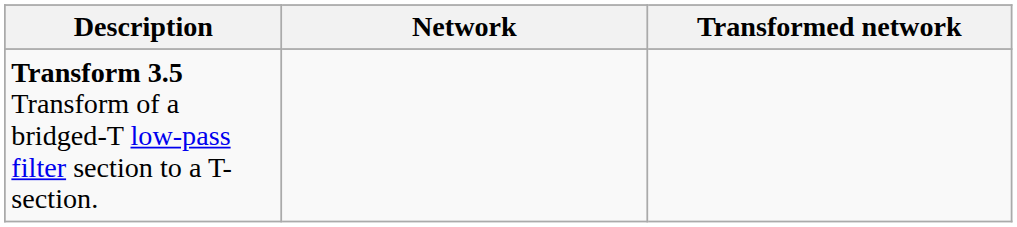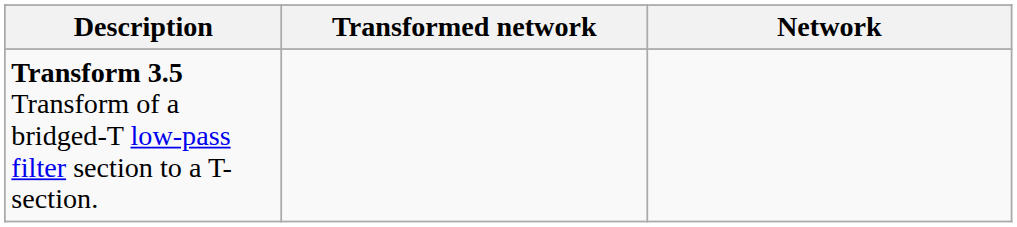columns swapped: Network <-> Transformed network
